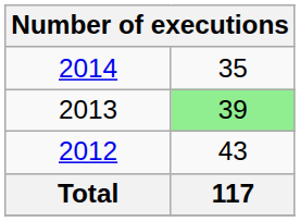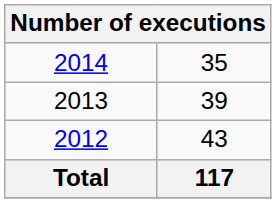2013 | column 2: lightgreen background -> no background
